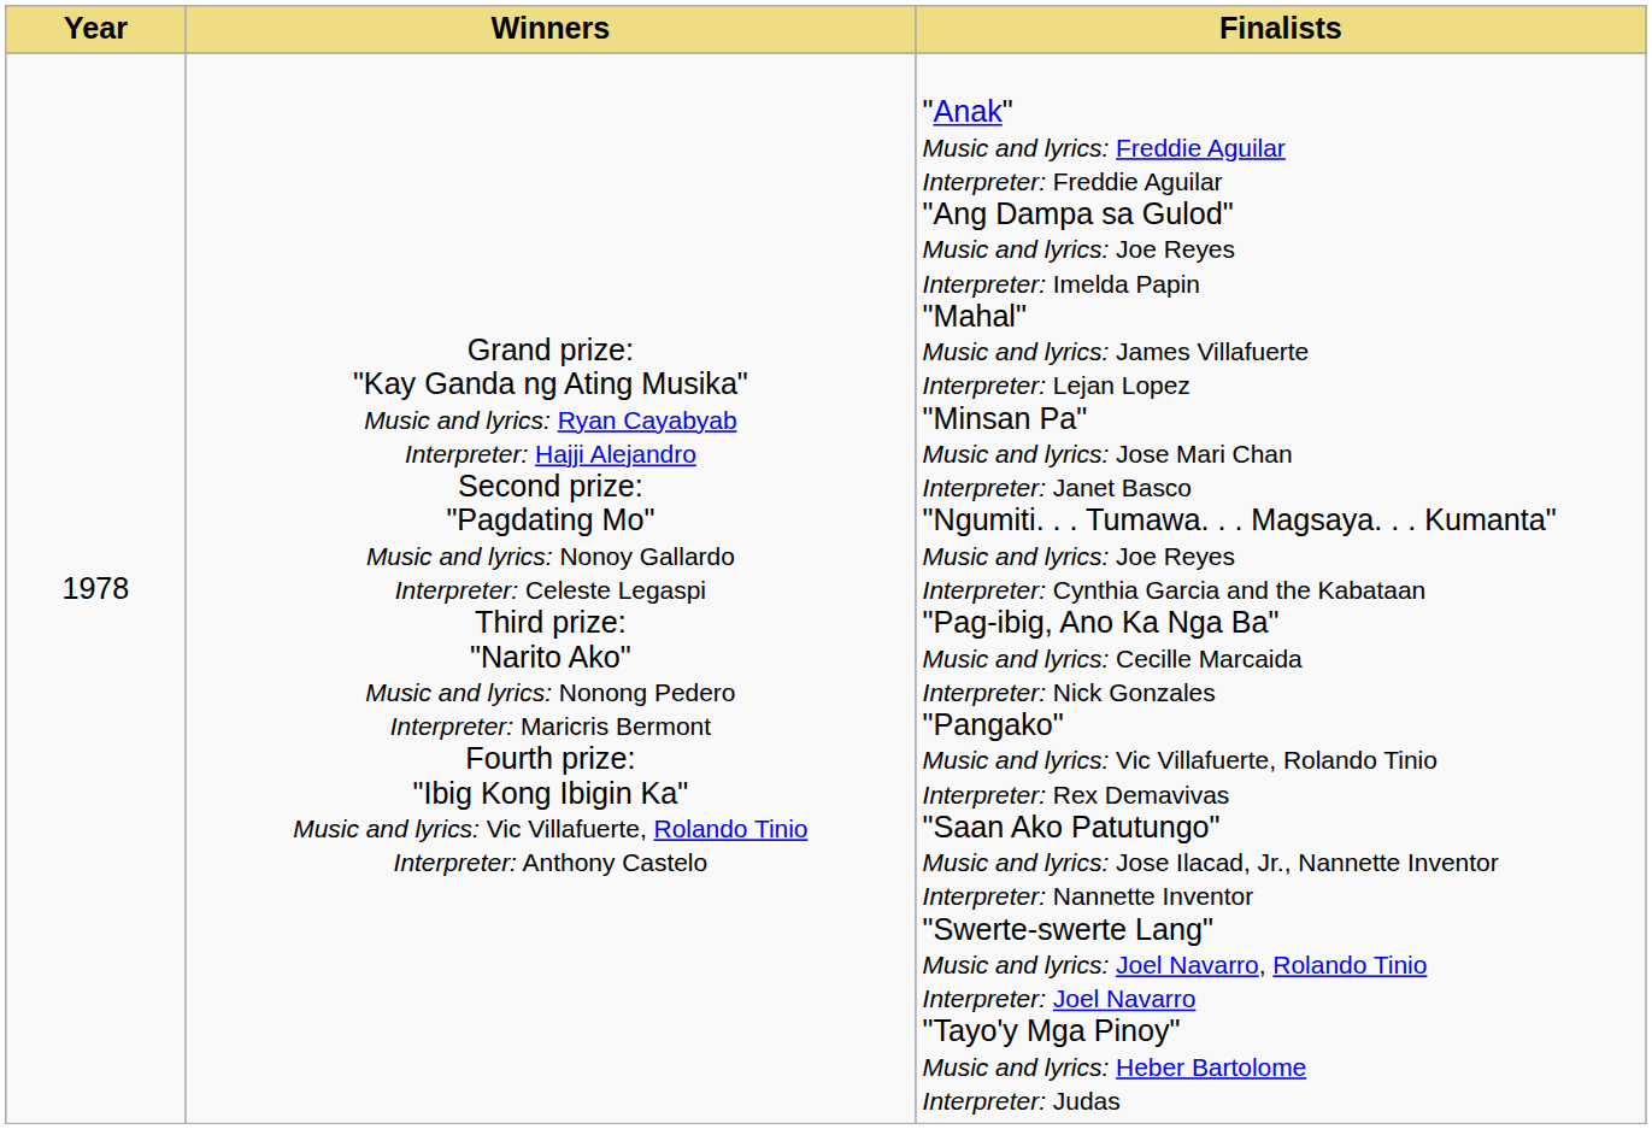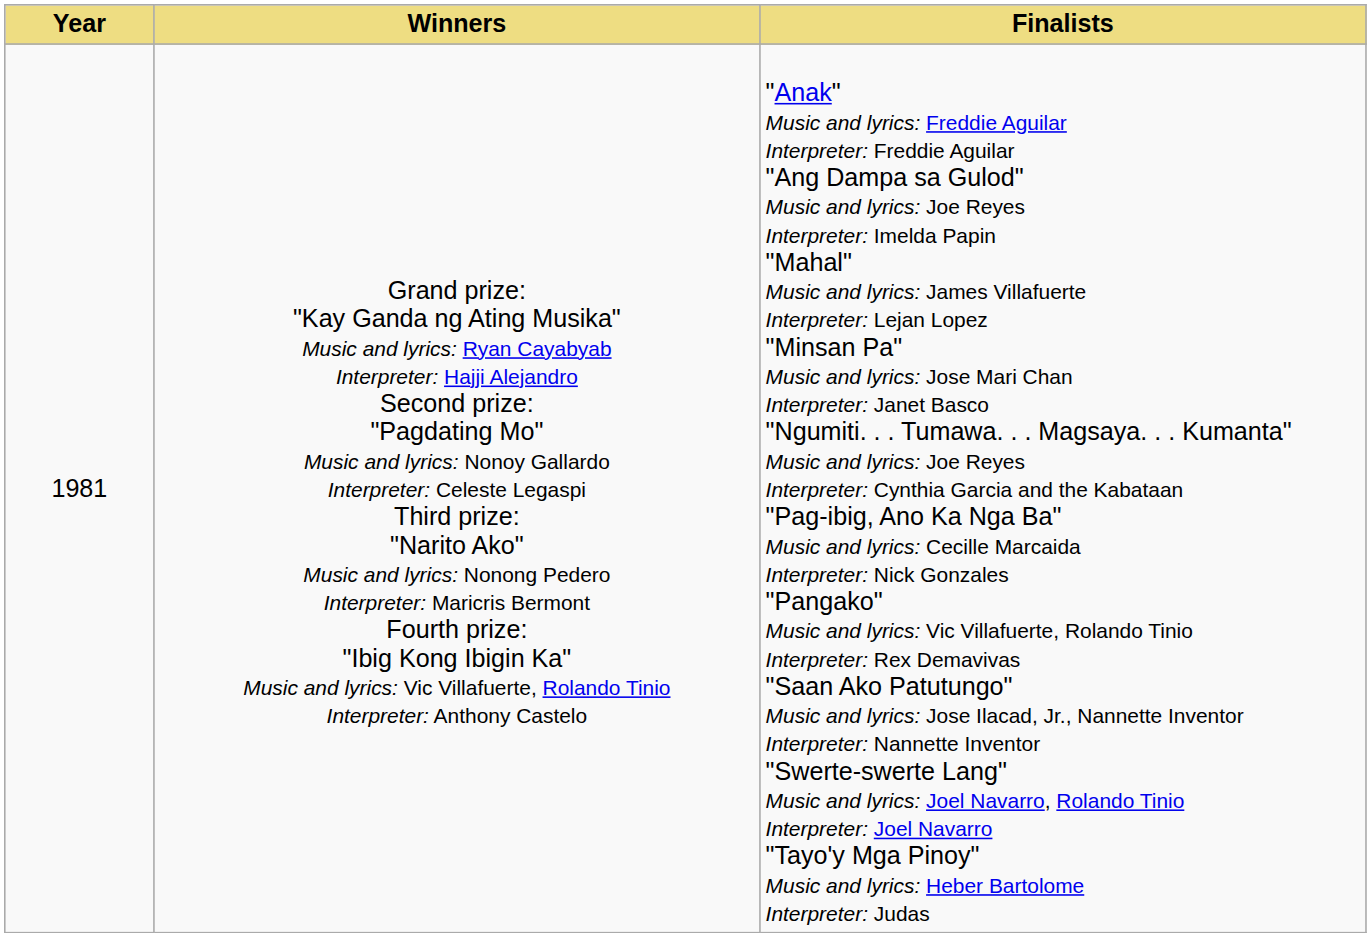row 2 | Year: 1978 -> 1981
